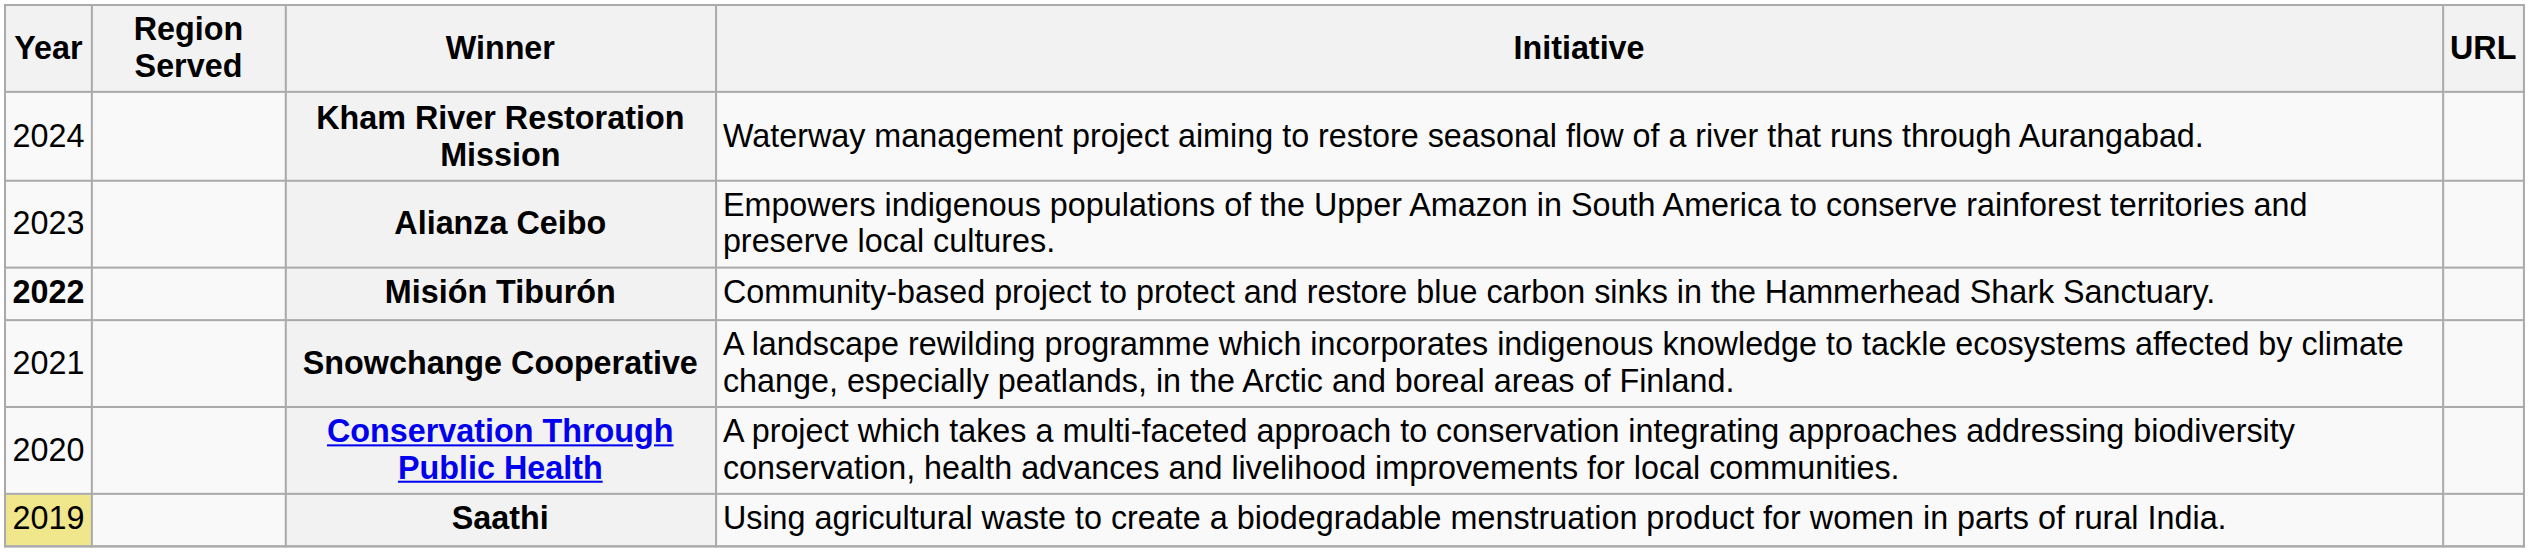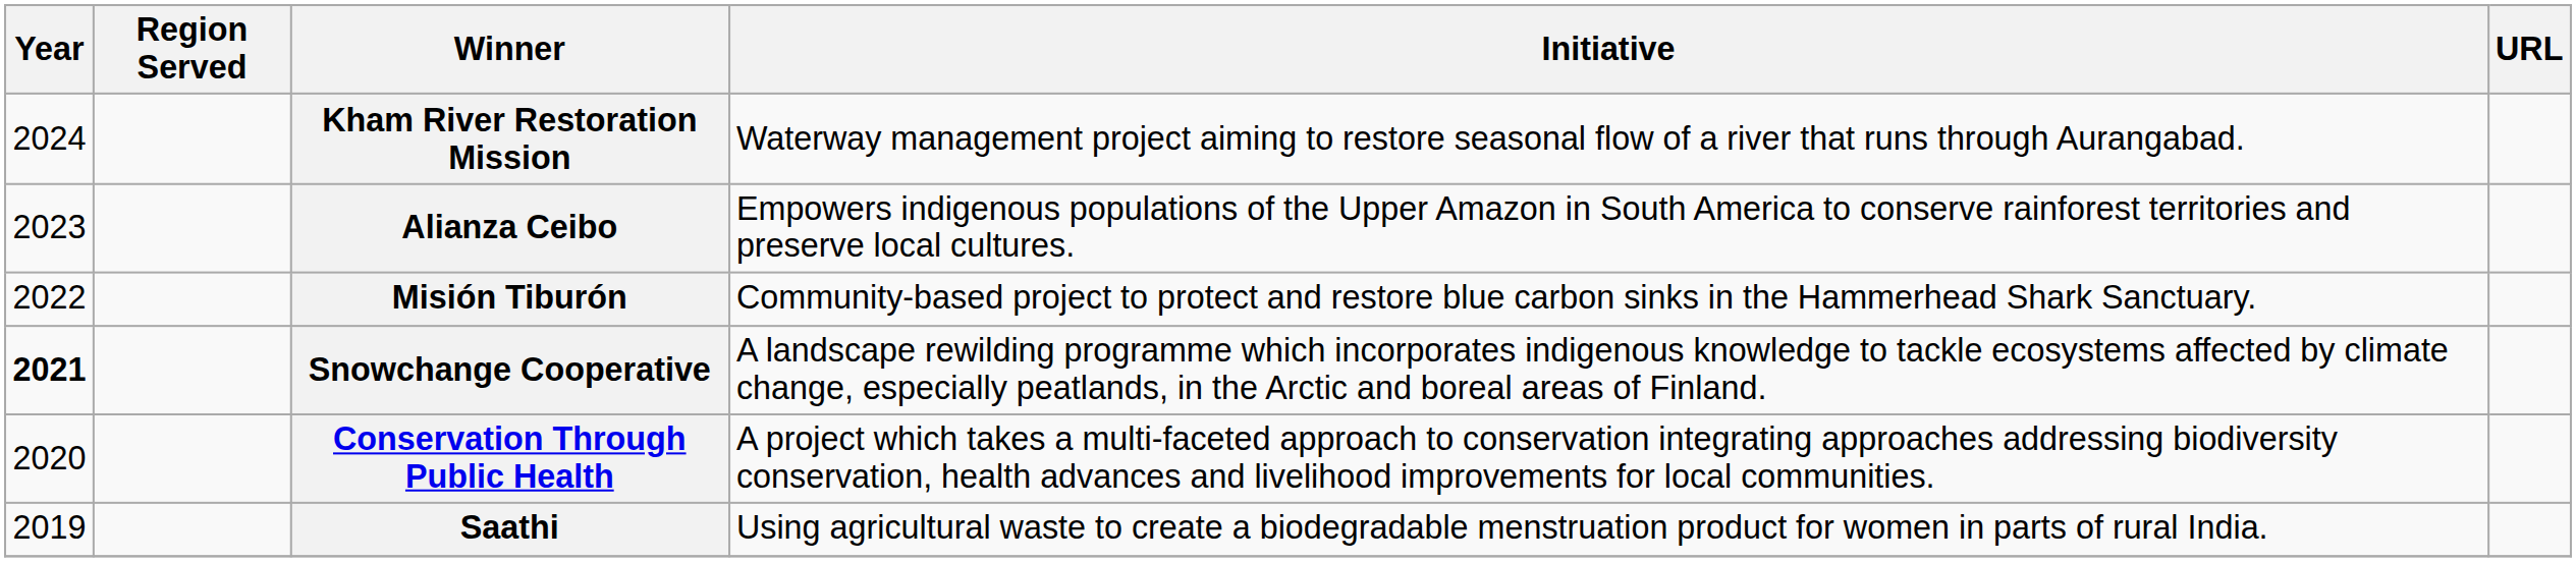Misión Tiburón | Year: bold -> normal
Snowchange Cooperative | Year: normal -> bold
Saathi | Year: khaki background -> no background
